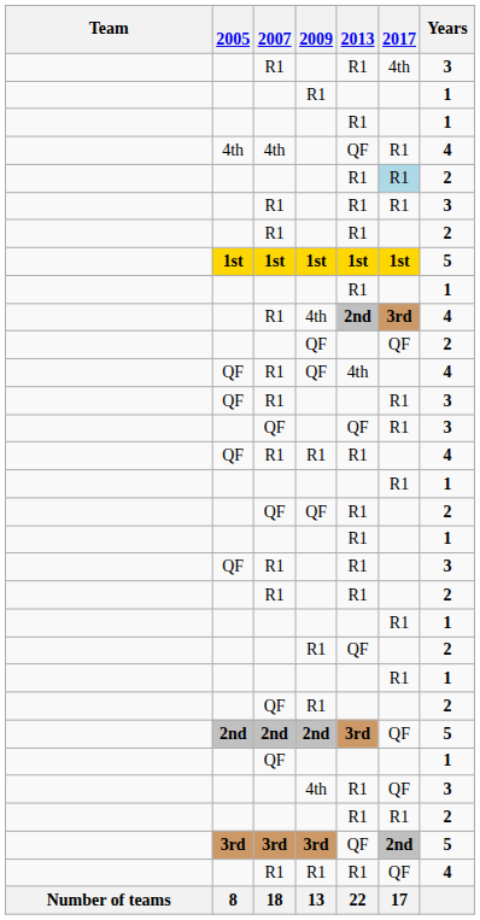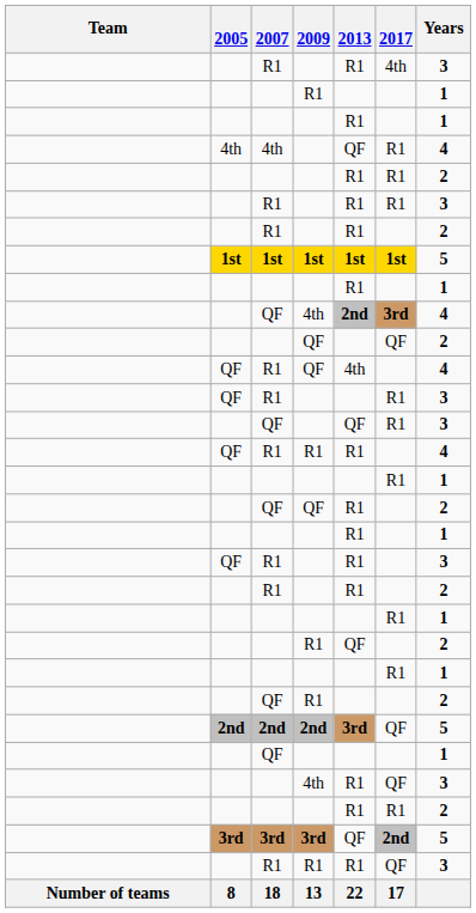row 6 | 2017: lightblue background -> no background
row 11 | 2007: R1 -> QF
row 31 | Years: 4 -> 3
